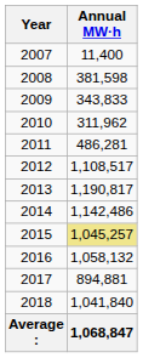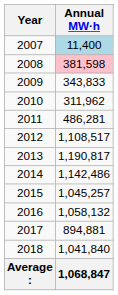2007 | Annual MW·h: no background -> lightblue background
2008 | Annual MW·h: no background -> pink background
2015 | Annual MW·h: khaki background -> no background
